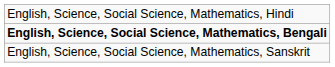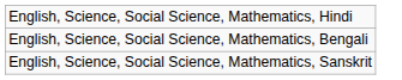row 2 | column 1: bold -> normal
